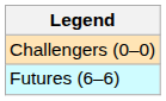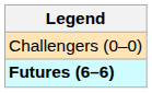row 3 | column 1: normal -> bold
